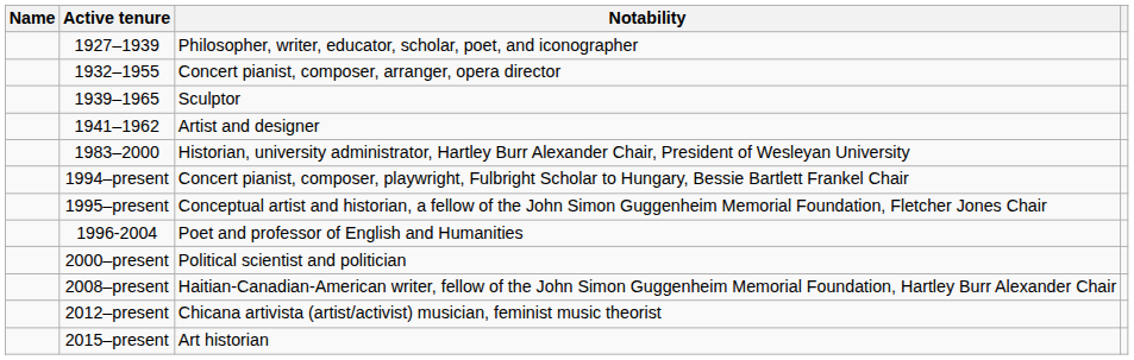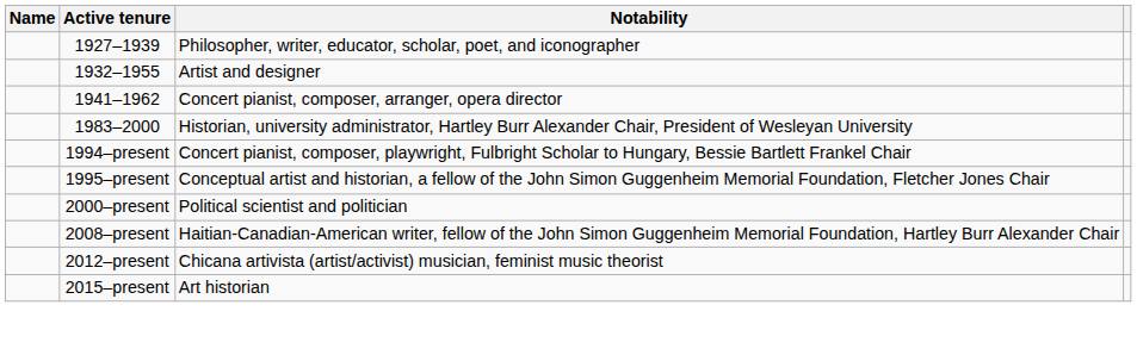1932–1955 | Notability: Concert pianist, composer, arranger, opera director -> Artist and designer
- row: 1939–1965 | Sculptor
1941–1962 | Notability: Artist and designer -> Concert pianist, composer, arranger, opera director
- row: 1996-2004 | Poet and professor of English and Humanities
